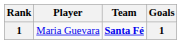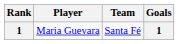Maria Guevara | Team: bold -> normal
